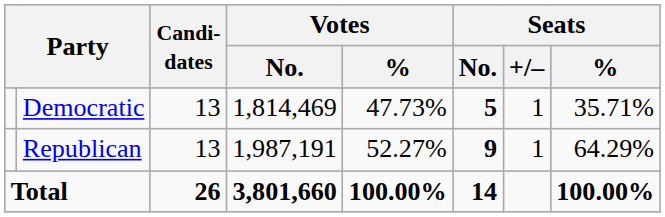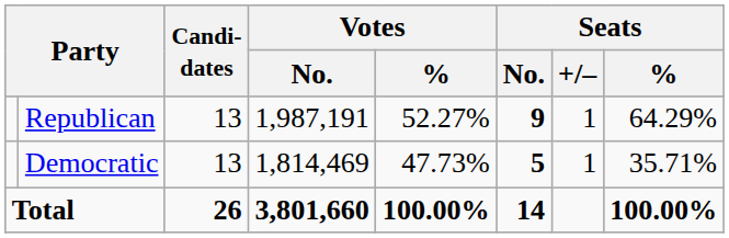rows swapped: Republican <-> Democratic
